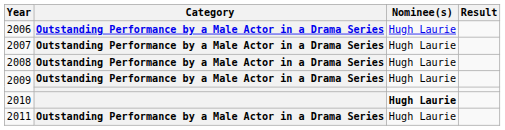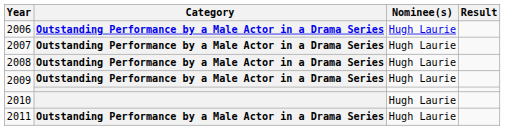2010 | Nominee(s): bold -> normal
